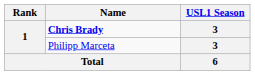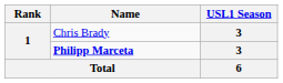Chris Brady | Name: bold -> normal
Philipp Marceta | Name: normal -> bold
